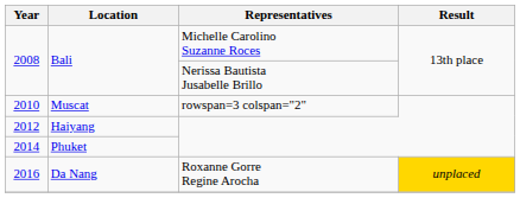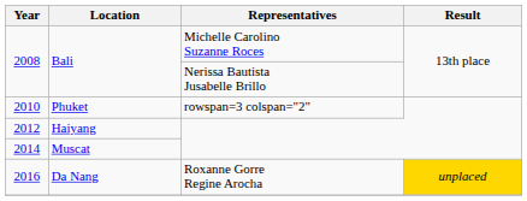2010 | Location: Muscat -> Phuket
2014 | Location: Phuket -> Muscat
